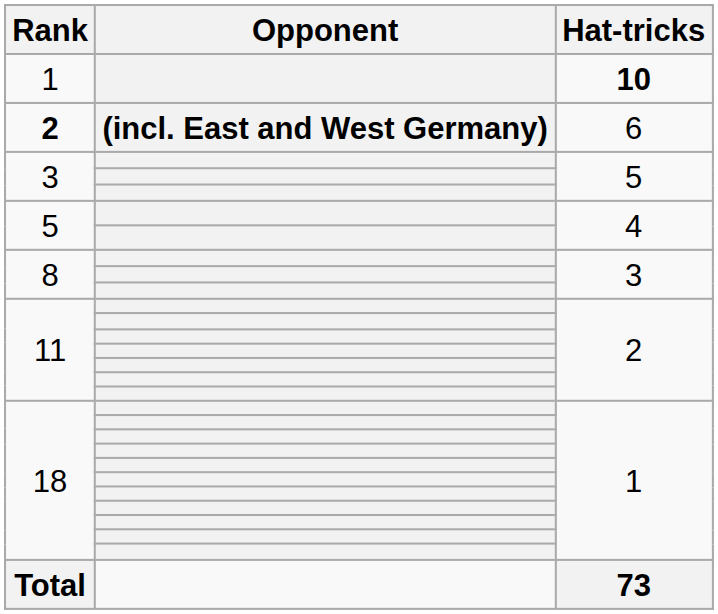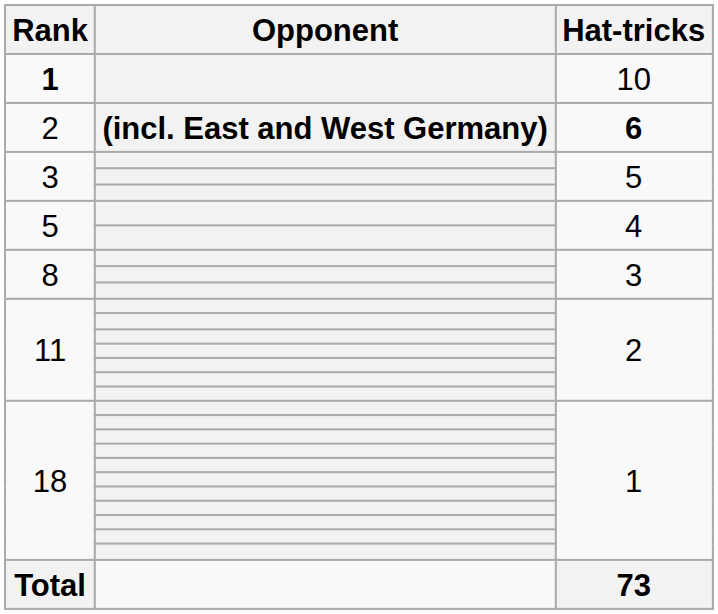row 2 | Rank: normal -> bold
row 2 | Hat-tricks: bold -> normal
row 3 | Rank: bold -> normal
row 3 | Hat-tricks: normal -> bold
